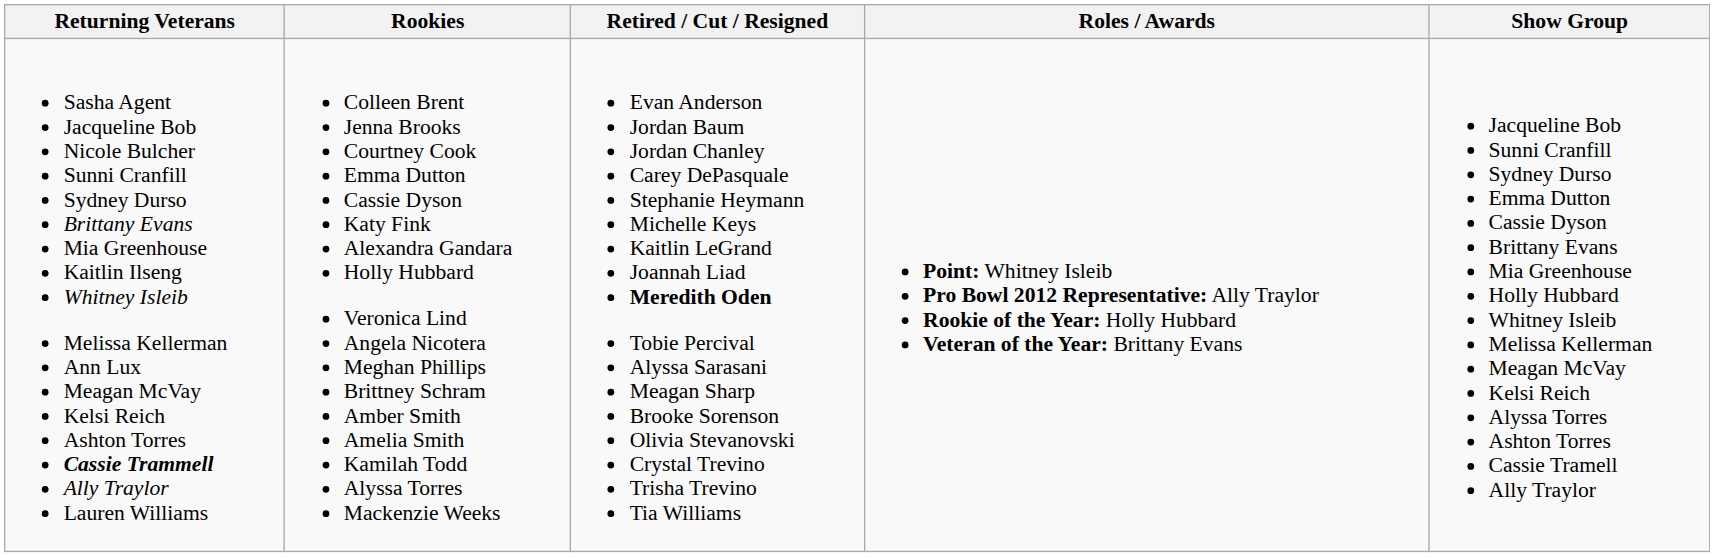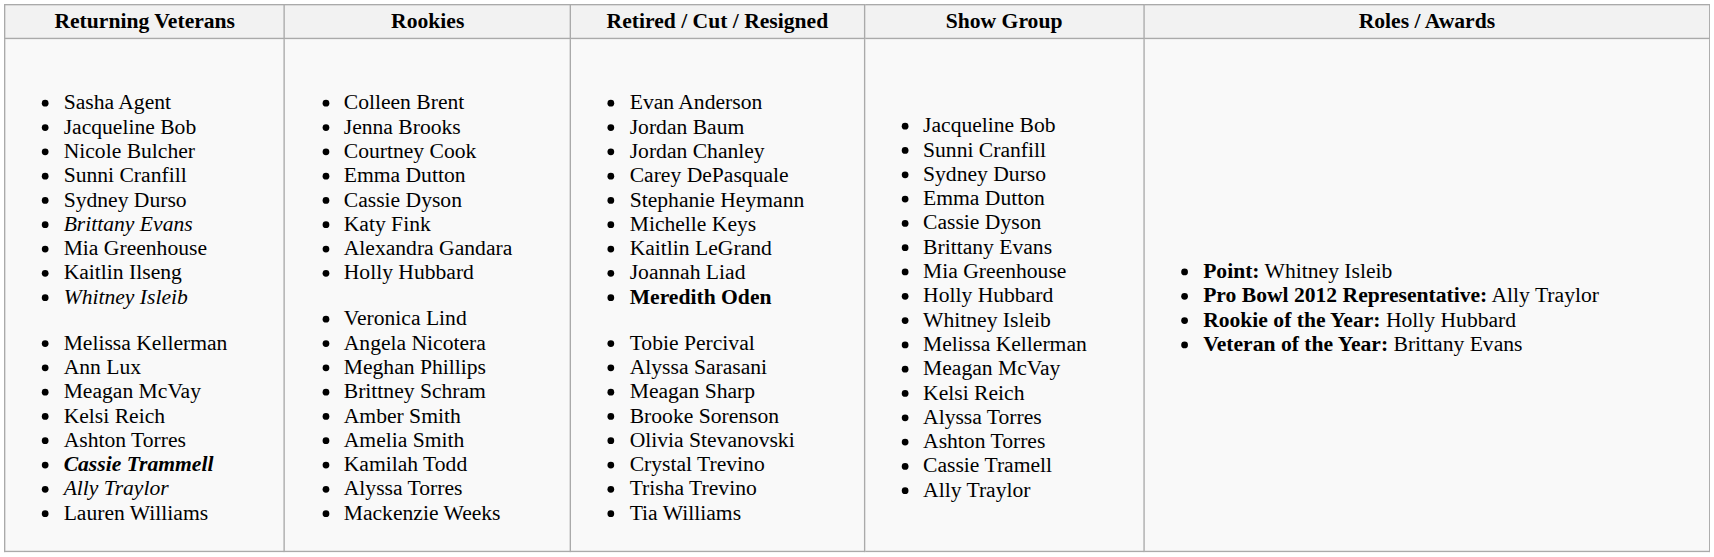columns swapped: Roles / Awards <-> Show Group
